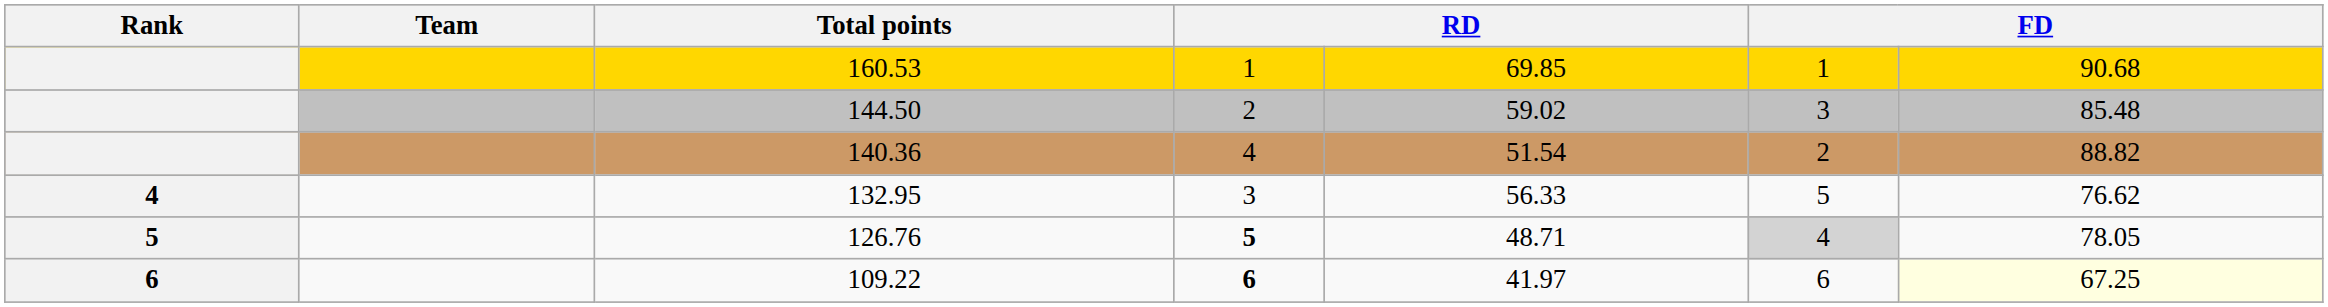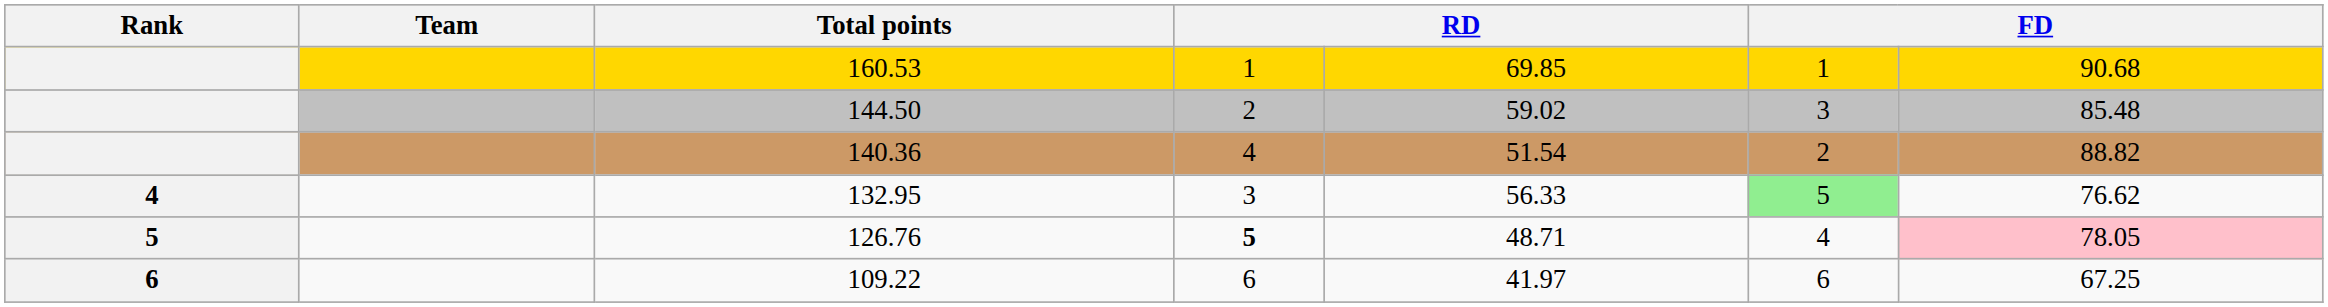132.95 | column 6: no background -> lightgreen background
126.76 | column 6: lightgrey background -> no background
126.76 | column 7: no background -> pink background
109.22 | column 4: bold -> normal
109.22 | column 7: lightyellow background -> no background
